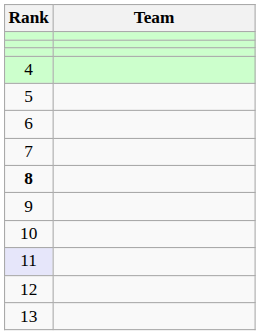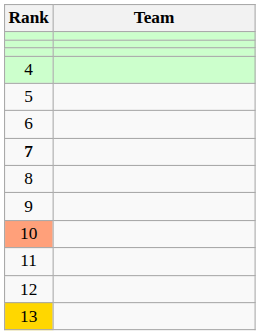row 8 | Rank: normal -> bold
row 9 | Rank: bold -> normal
row 11 | Rank: no background -> lightsalmon background
row 12 | Rank: lavender background -> no background
row 14 | Rank: no background -> gold background
